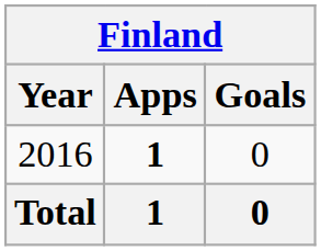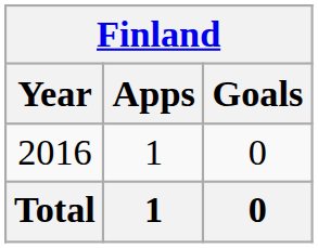2016 | Apps: bold -> normal
